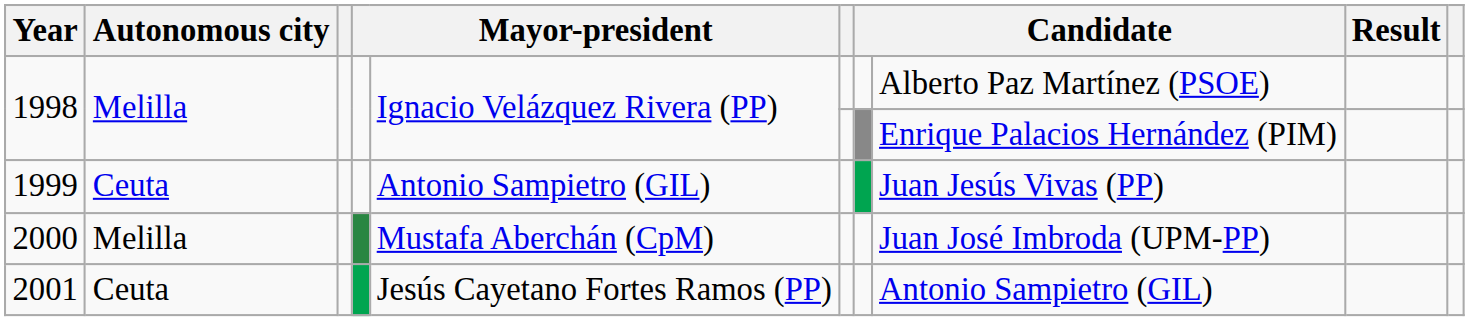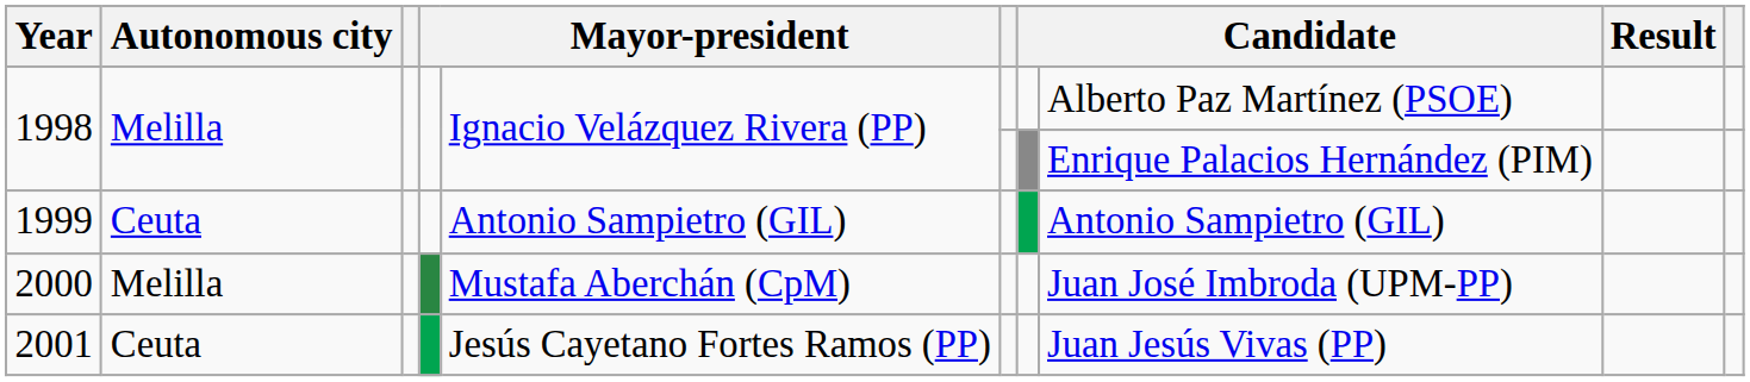1999 | column 8: Juan Jesús Vivas (PP) -> Antonio Sampietro (GIL)
2001 | column 8: Antonio Sampietro (GIL) -> Juan Jesús Vivas (PP)
